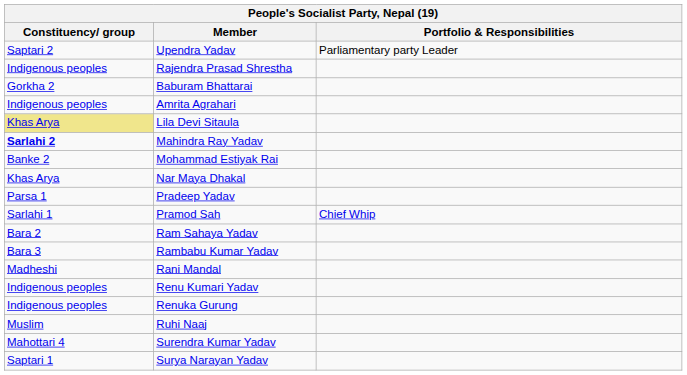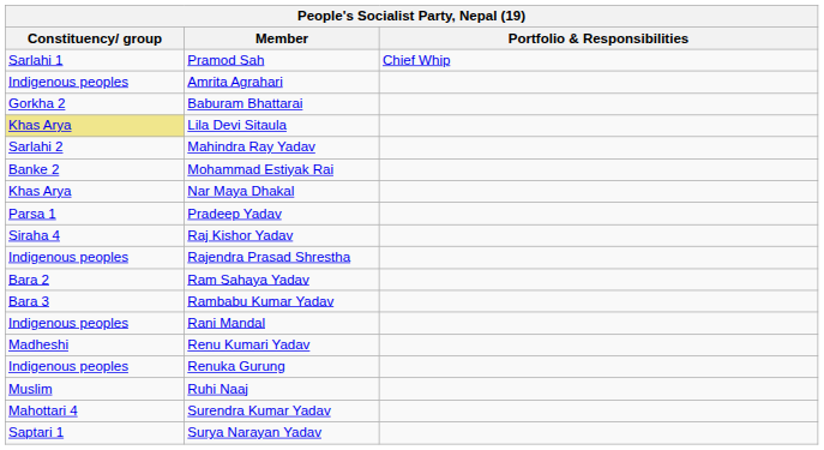- row: Saptari 2 | Upendra Yadav | Parliamentary party Leader
rows swapped: Pramod Sah <-> Rajendra Prasad Shrestha
rows swapped: Amrita Agrahari <-> Baburam Bhattarai
Mahindra Ray Yadav | Constituency/ group: bold -> normal
+ row: Siraha 4 | Raj Kishor Yadav
Rani Mandal | Constituency/ group: Madheshi -> Indigenous peoples
Renu Kumari Yadav | Constituency/ group: Indigenous peoples -> Madheshi
